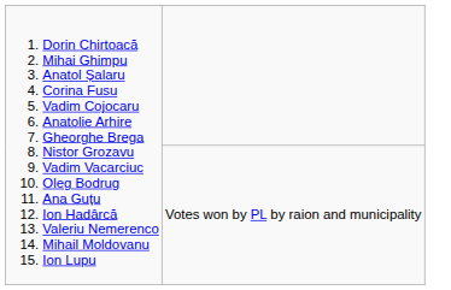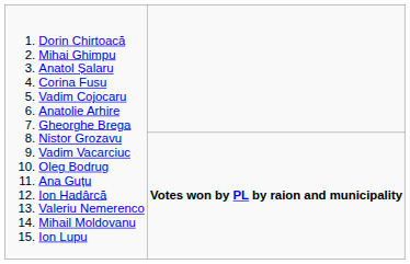row 2 | column 2: normal -> bold
